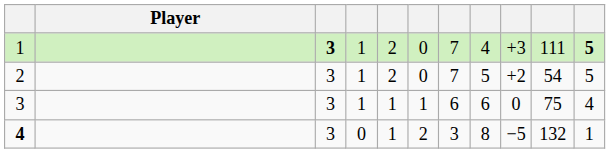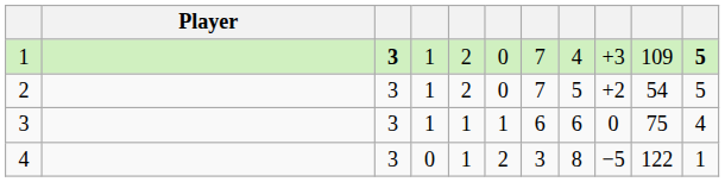row 2 | column 10: 111 -> 109
row 5 | column 1: bold -> normal
row 5 | column 10: 132 -> 122
